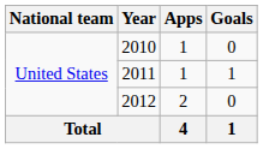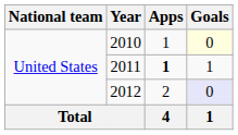2010 | Goals: no background -> lightyellow background
2011 | Apps: normal -> bold
2012 | Goals: no background -> lavender background
